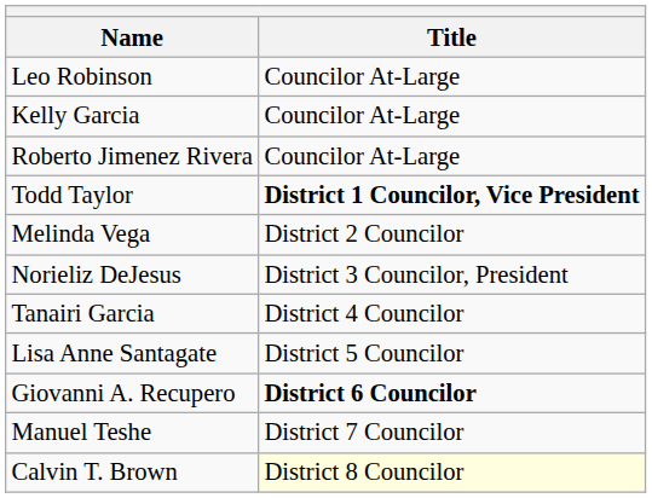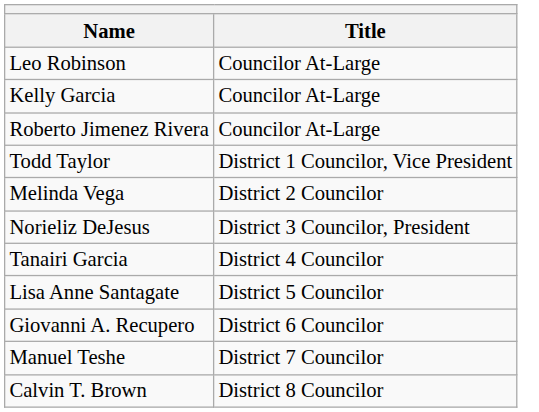Todd Taylor | Title: bold -> normal
Giovanni A. Recupero | Title: bold -> normal
Calvin T. Brown | Title: lightyellow background -> no background
